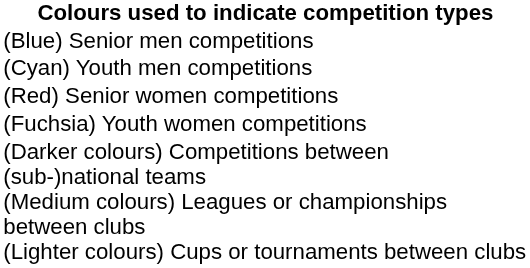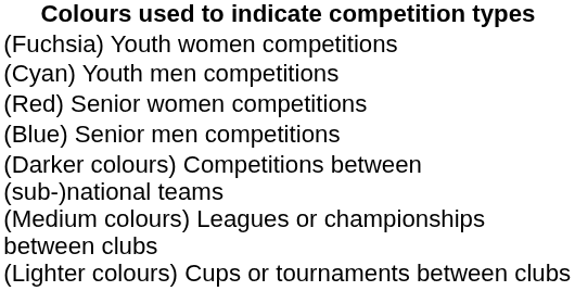row 2 | column 1: (Blue) Senior men competitions -> (Fuchsia) Youth women competitions
row 5 | column 1: (Fuchsia) Youth women competitions -> (Blue) Senior men competitions
